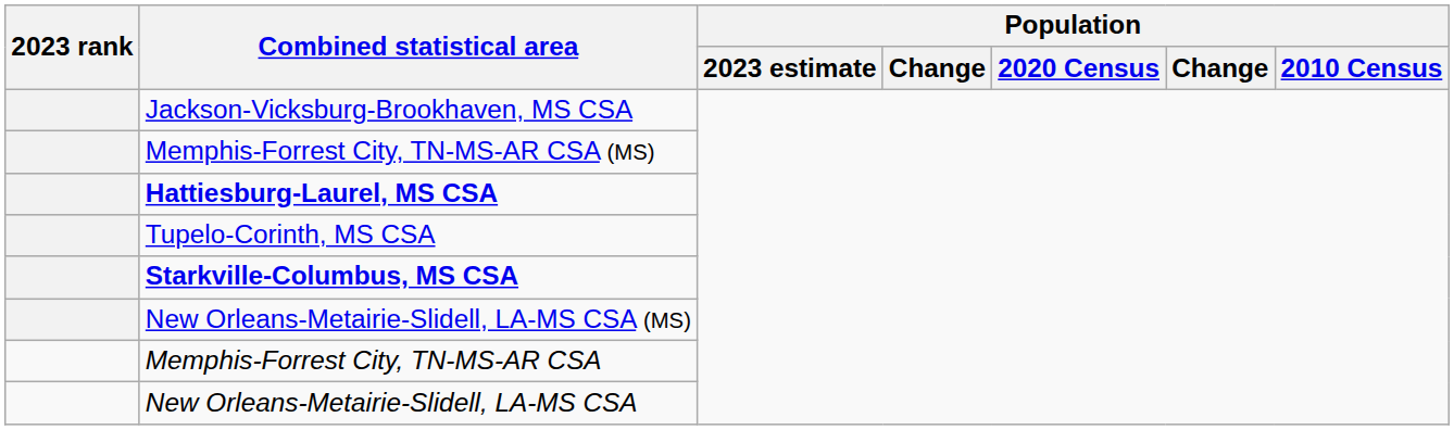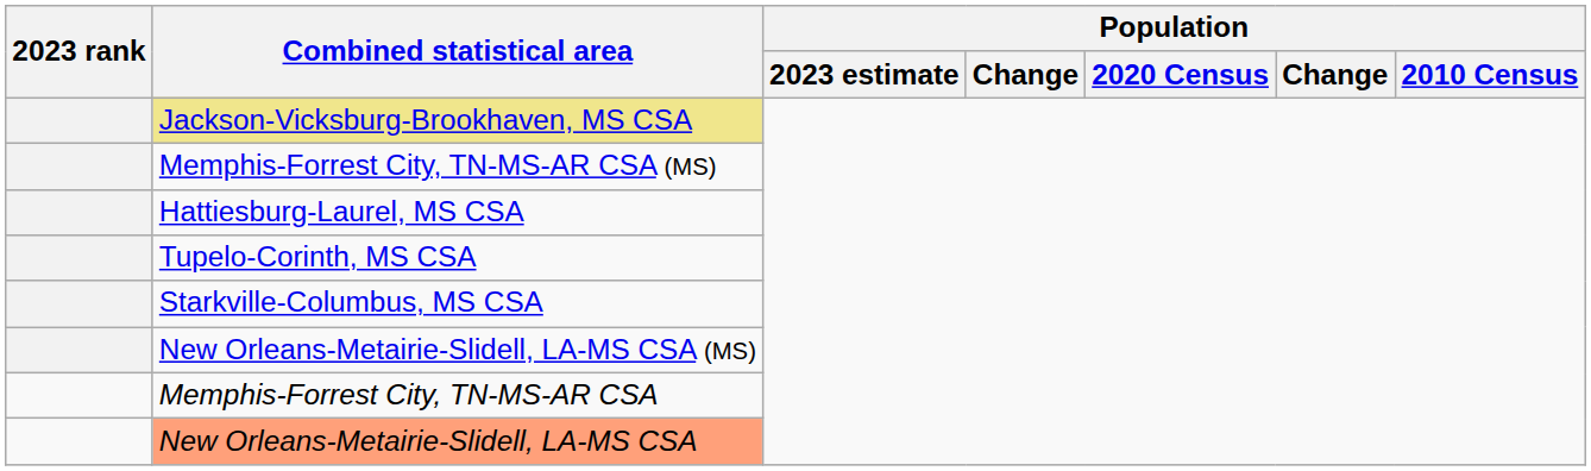Jackson-Vicksburg-Brookhaven, MS CSA | Combined statistical area: no background -> khaki background
Hattiesburg-Laurel, MS CSA | Combined statistical area: bold -> normal
Starkville-Columbus, MS CSA | Combined statistical area: bold -> normal
New Orleans-Metairie-Slidell, LA-MS CSA | Combined statistical area: no background -> lightsalmon background
